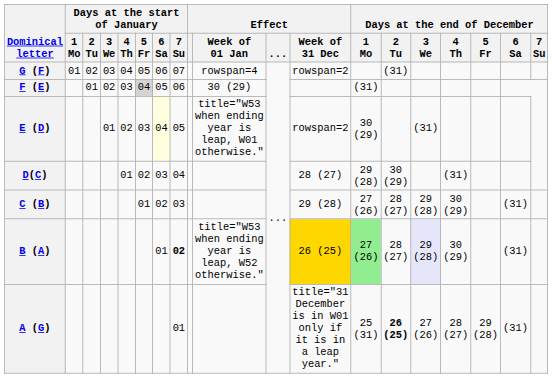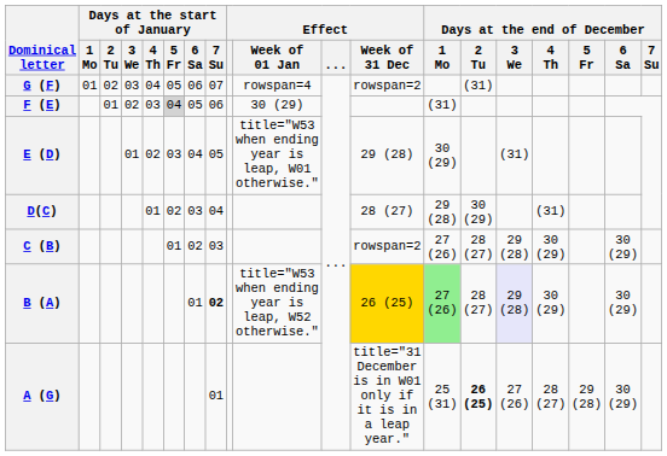E (D) | Days at the start of January / 6 Sa: lightyellow background -> no background
E (D) | Effect / Week of 31 Dec: rowspan=2 -> 29 (28)
C (B) | Effect / Week of 31 Dec: 29 (28) -> rowspan=2
C (B) | Days at the end of December / 6 Sa: (31) -> 30 (29)
B (A) | Days at the end of December / 6 Sa: (31) -> 30 (29)
A (G) | Days at the end of December / 6 Sa: (31) -> 30 (29)
